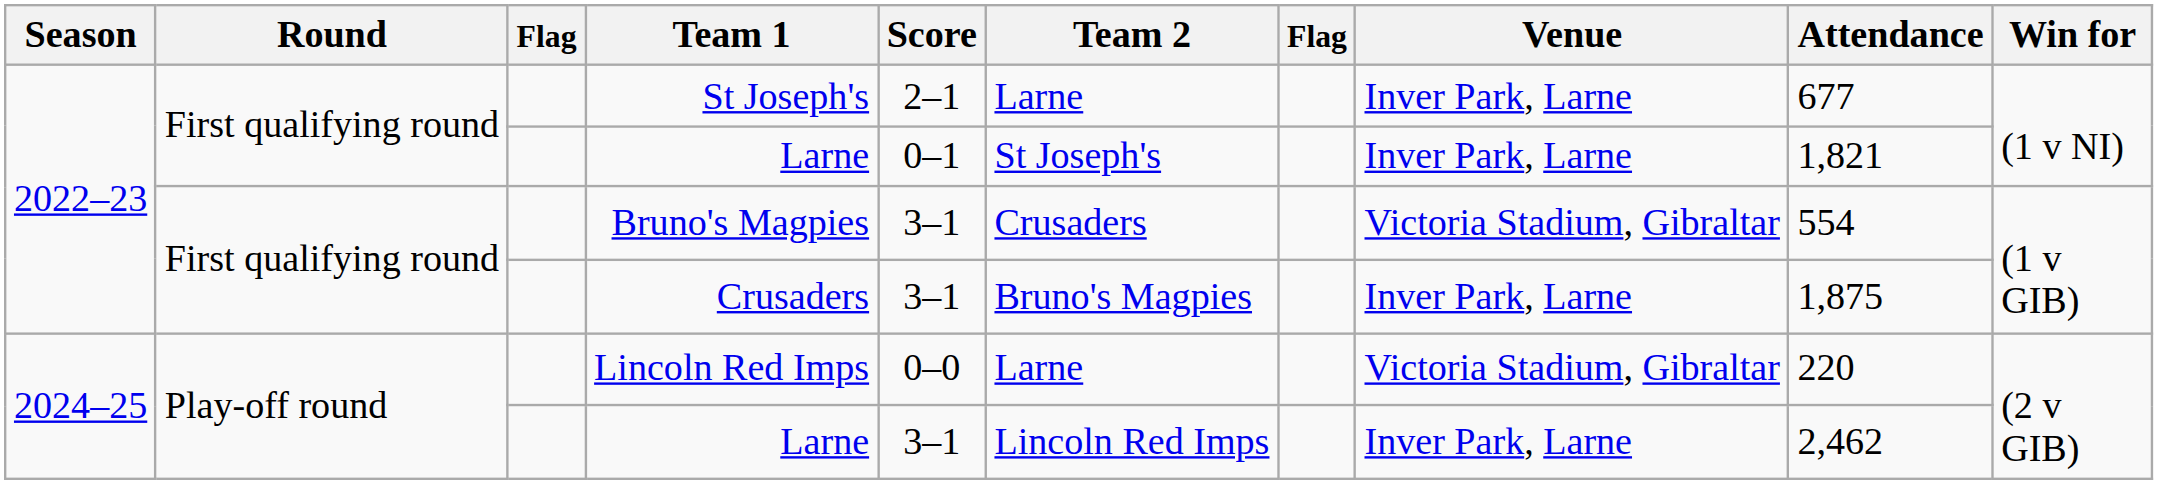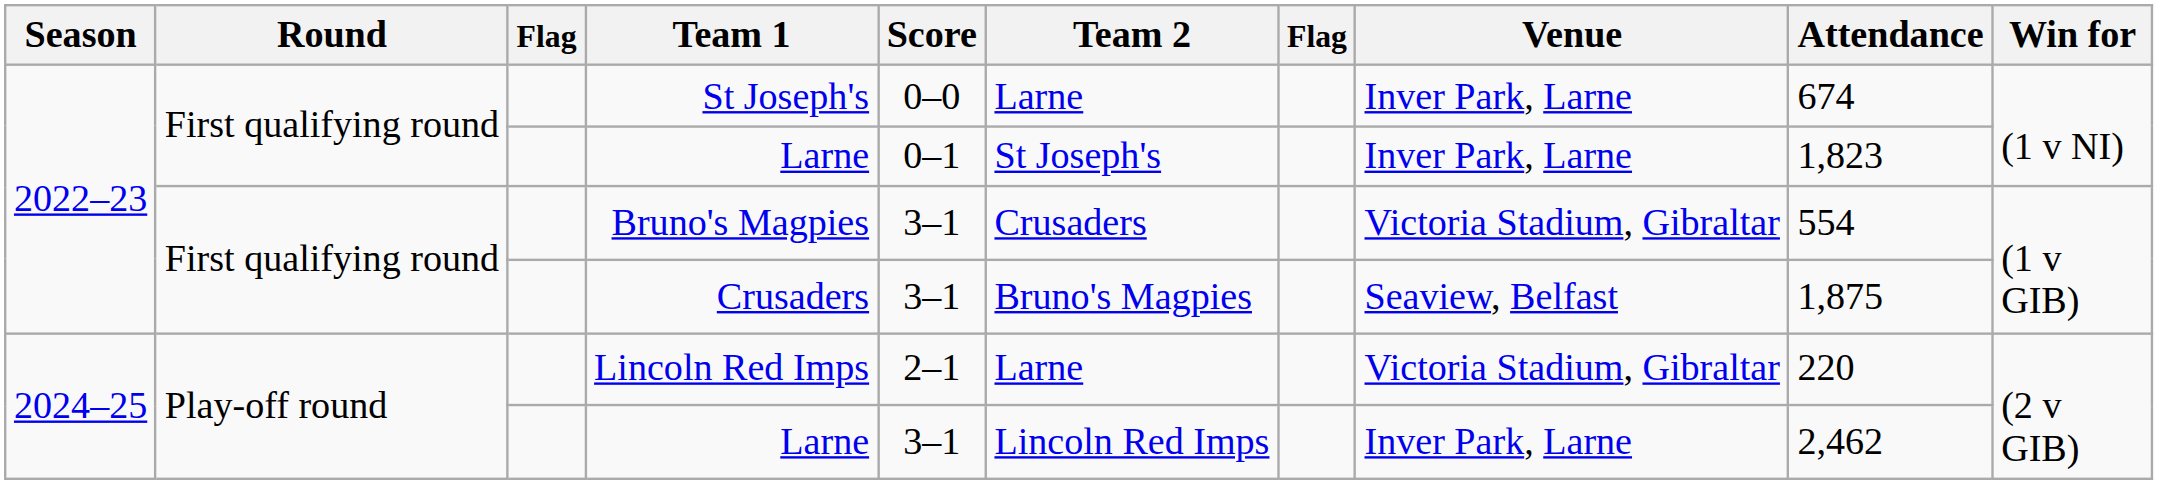row 2 | Score: 2–1 -> 0–0
row 2 | Attendance: 677 -> 674
row 3 | Attendance: 1,821 -> 1,823
row 5 | Venue: Inver Park, Larne -> Seaview, Belfast
row 6 | Score: 0–0 -> 2–1
